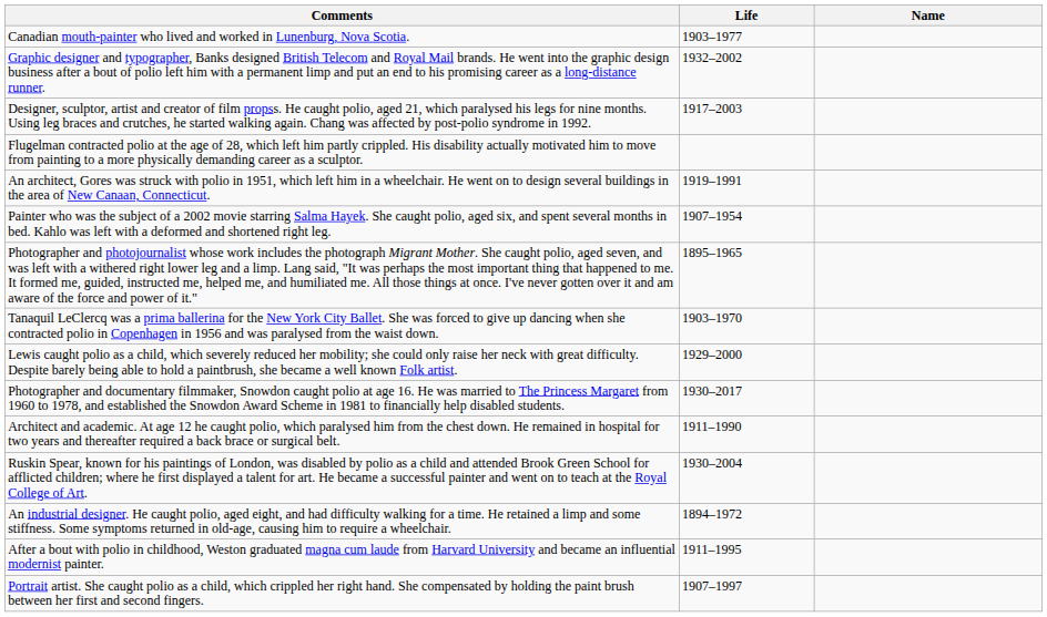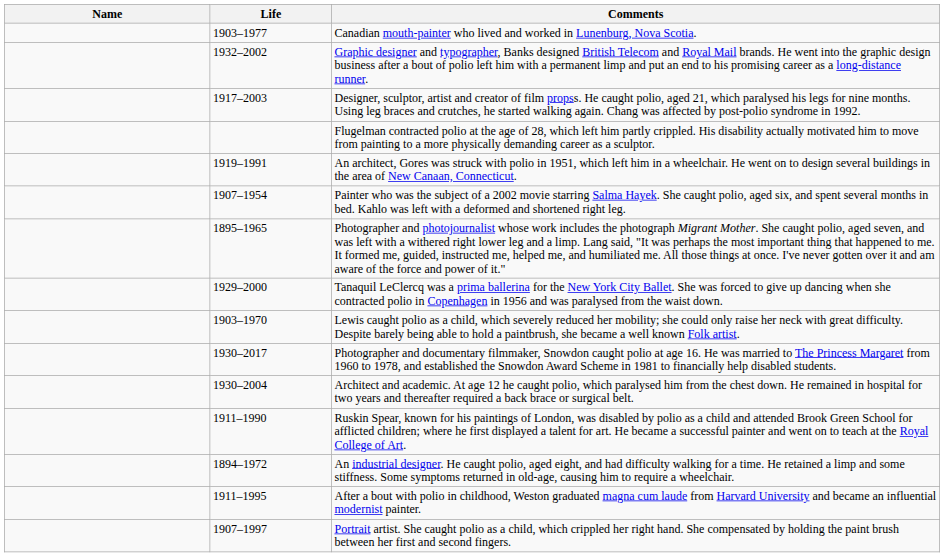columns swapped: Name <-> Comments
row 9 | Life: 1903–1970 -> 1929–2000
row 10 | Life: 1929–2000 -> 1903–1970
row 12 | Life: 1911–1990 -> 1930–2004
row 13 | Life: 1930–2004 -> 1911–1990
